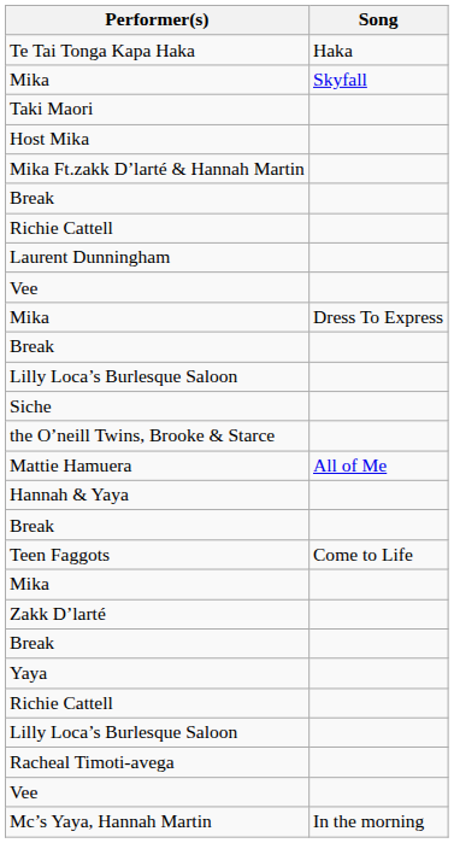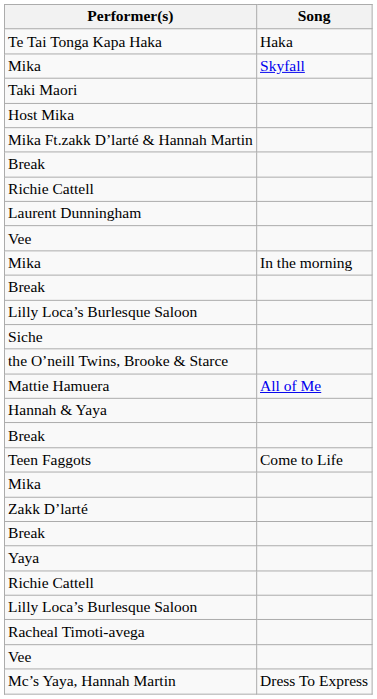row 11 | Song: Dress To Express -> In the morning
row 28 | Song: In the morning -> Dress To Express
